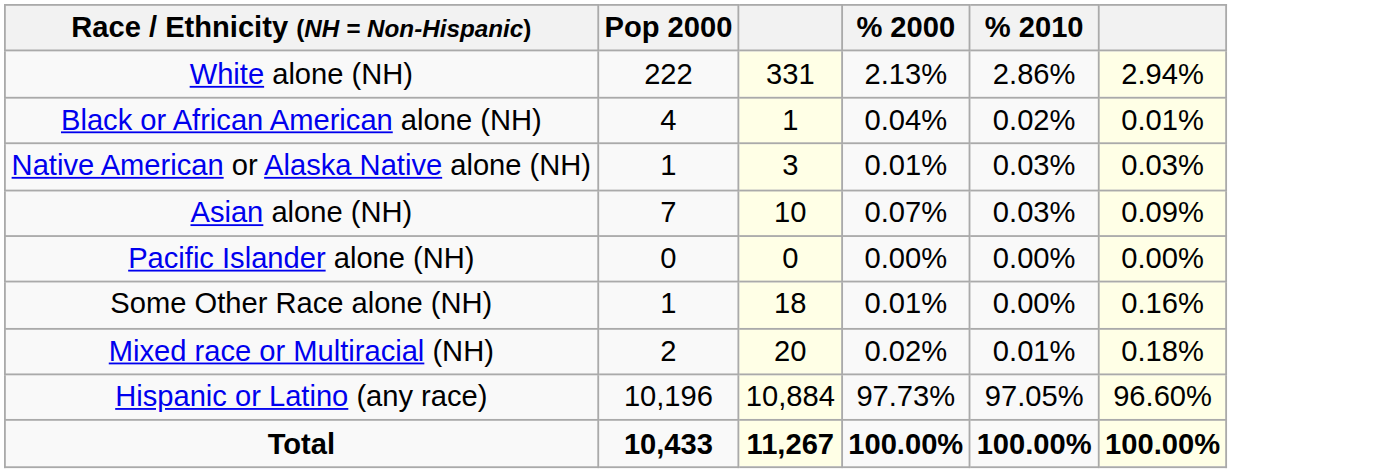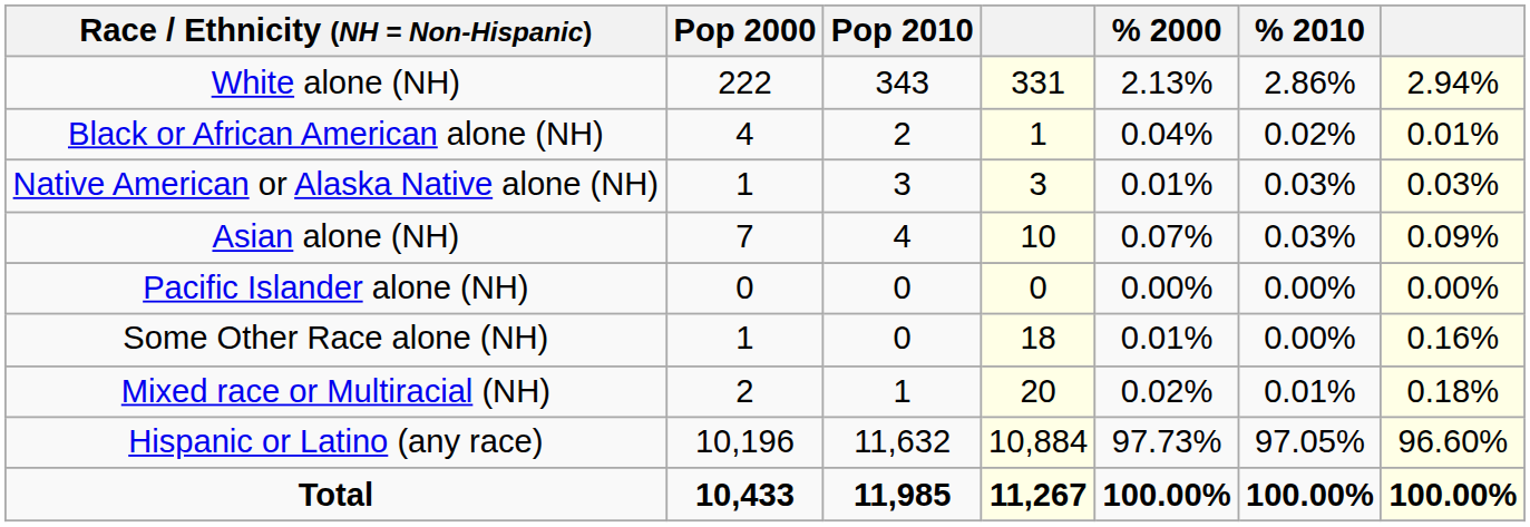+ column: Pop 2010 | 343 | 2 | 3 | 4 | 0 | 0 | 1 | 11,632 | 11,985
